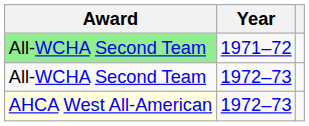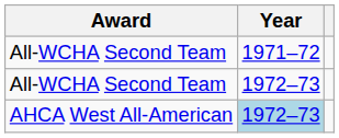row 2 | Award: lightgreen background -> no background
row 4 | Award: lightyellow background -> no background
row 4 | Year: no background -> lightblue background
